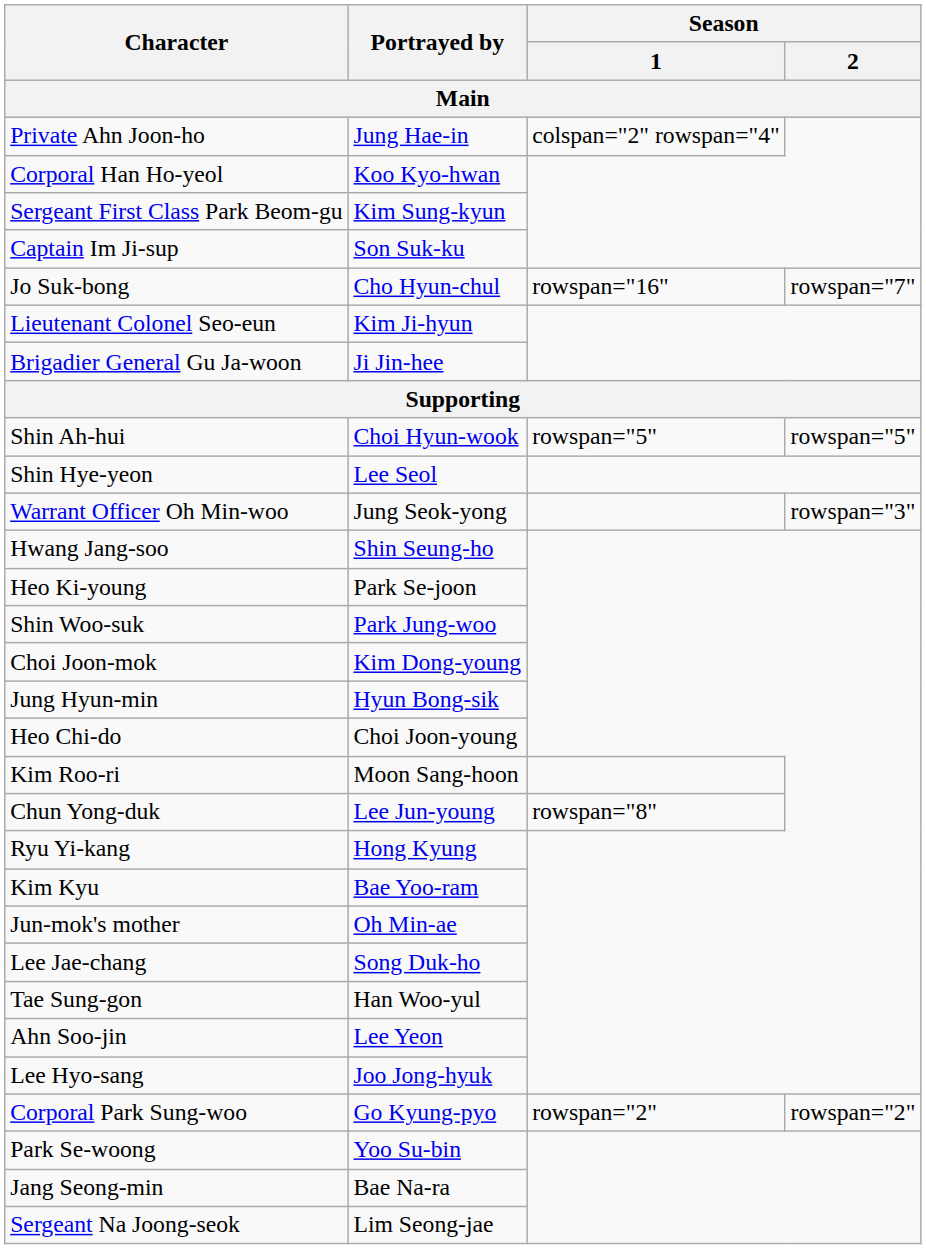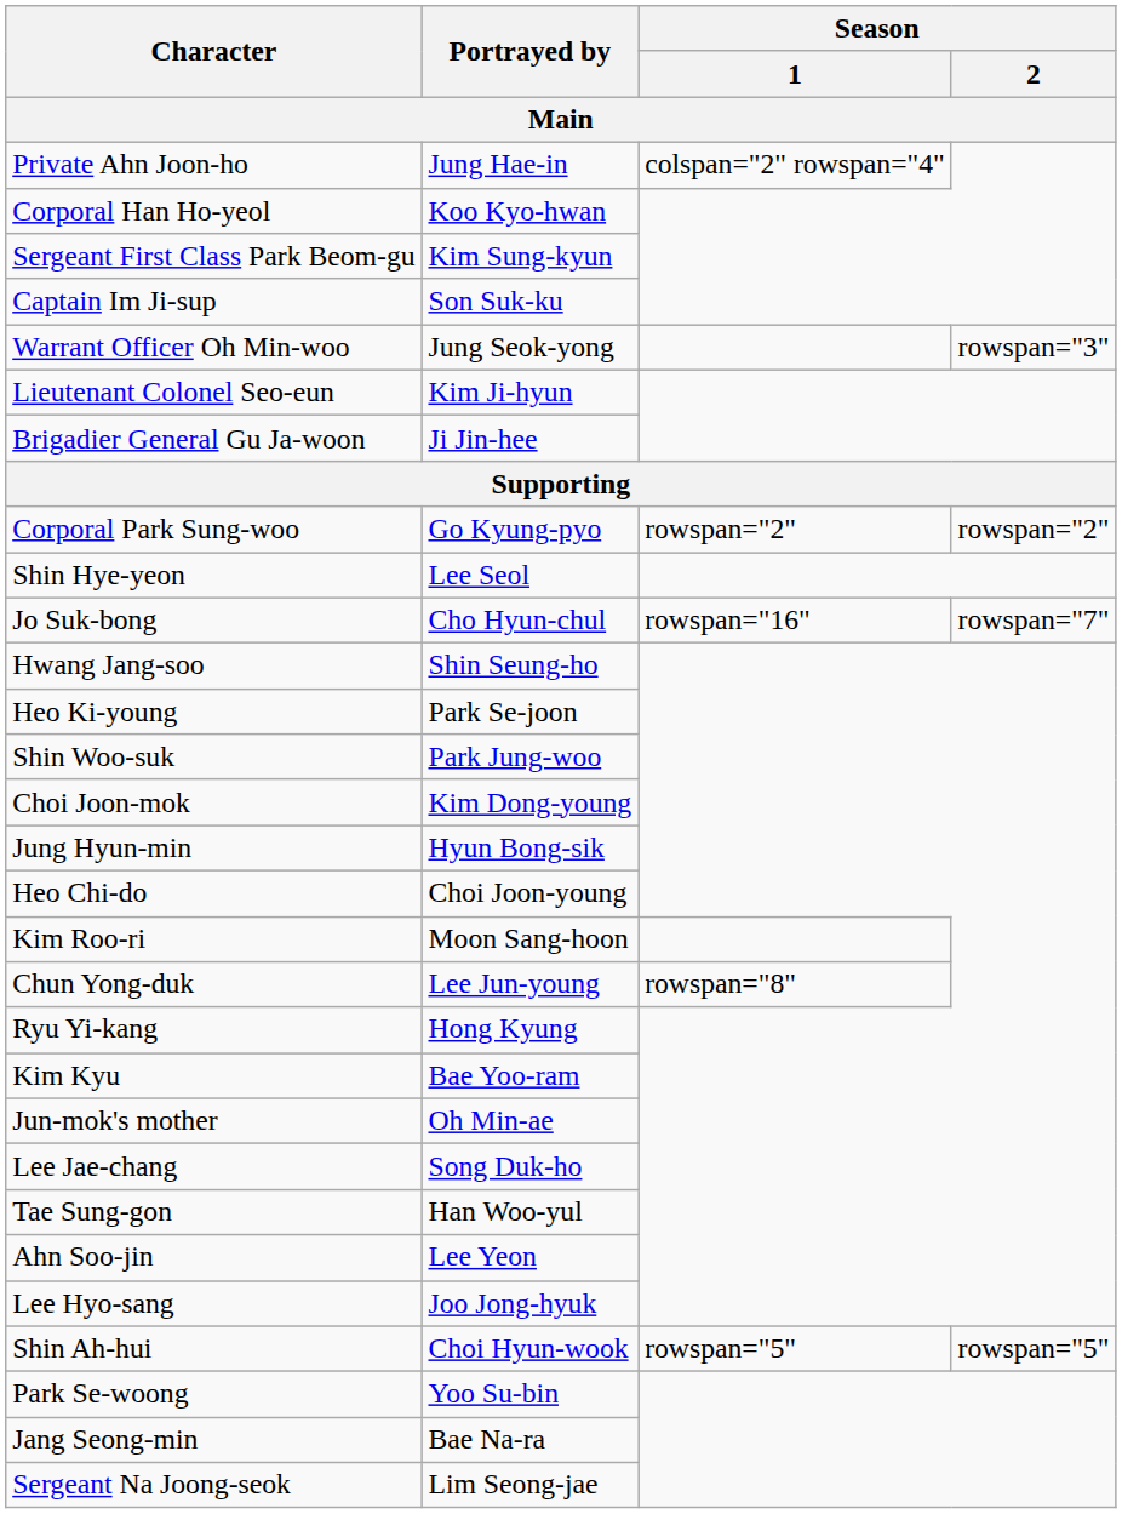rows swapped: Warrant Officer Oh Min-woo <-> Jo Suk-bong
rows swapped: Corporal Park Sung-woo <-> Shin Ah-hui
